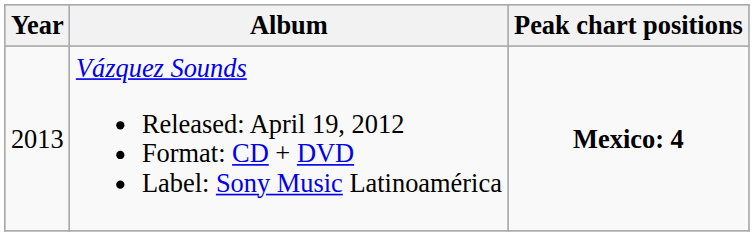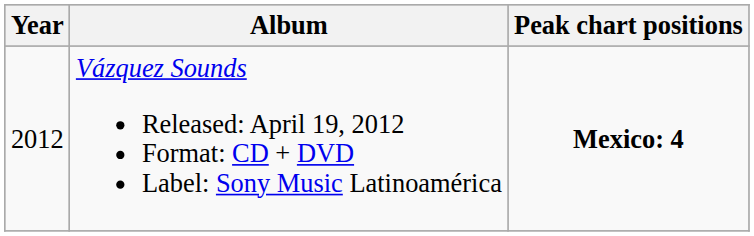row 2 | Year: 2013 -> 2012
